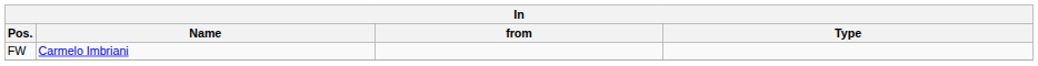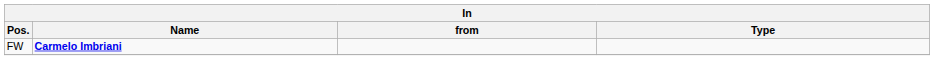FW | Name: normal -> bold
